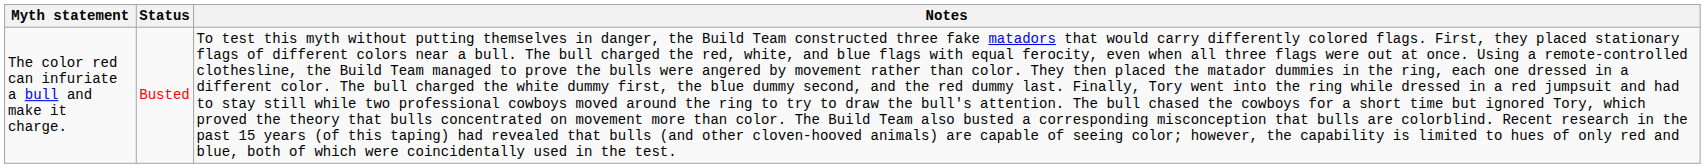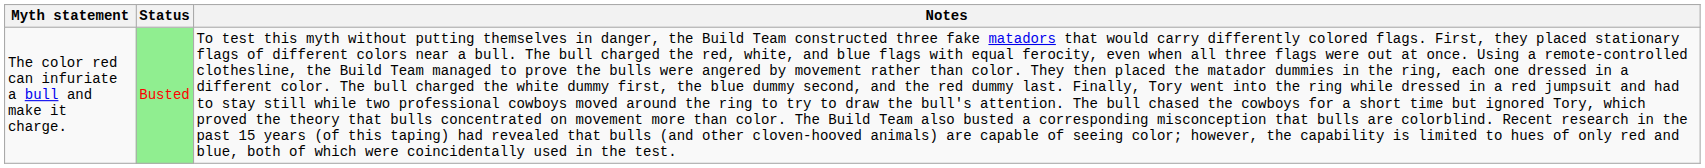row 2 | Status: no background -> lightgreen background
